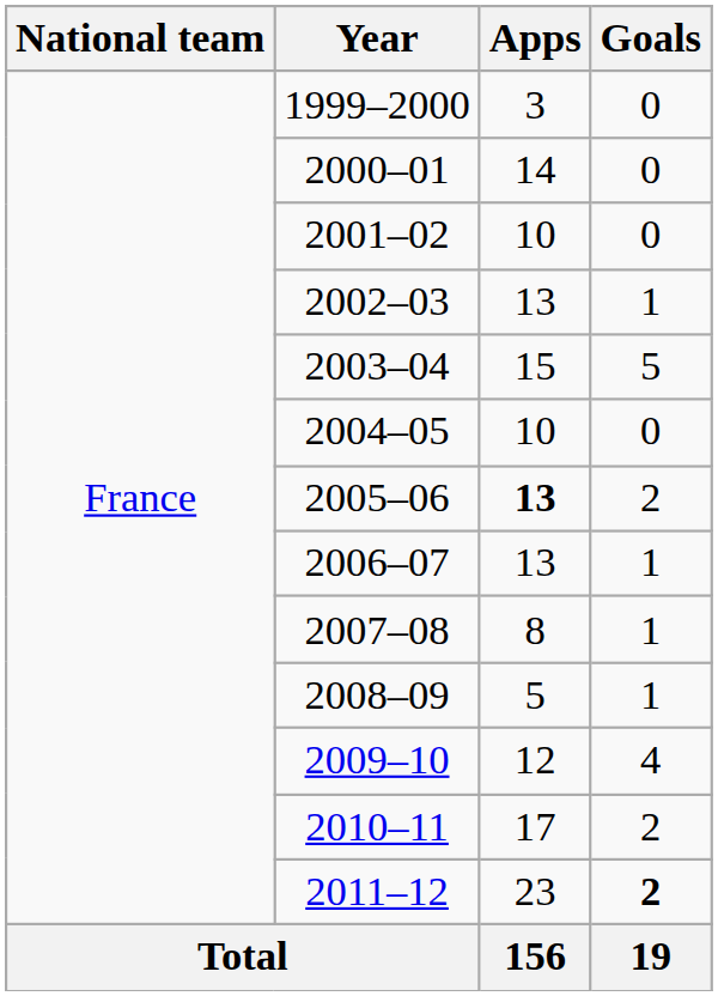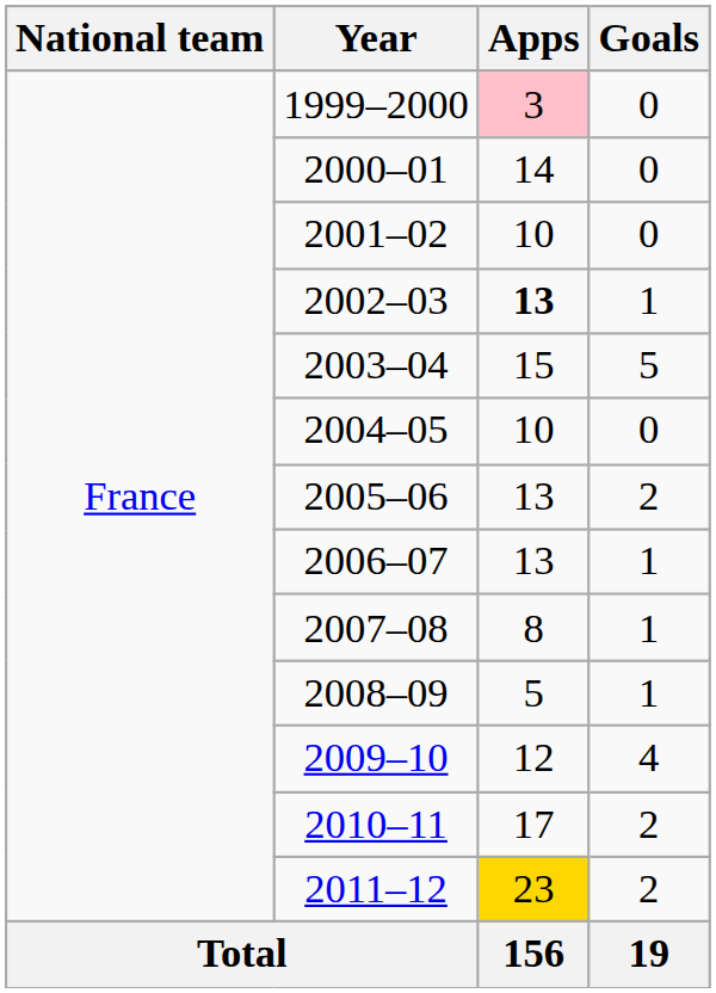1999–2000 | Apps: no background -> pink background
2002–03 | Apps: normal -> bold
2005–06 | Apps: bold -> normal
2011–12 | Apps: no background -> gold background
2011–12 | Goals: bold -> normal
